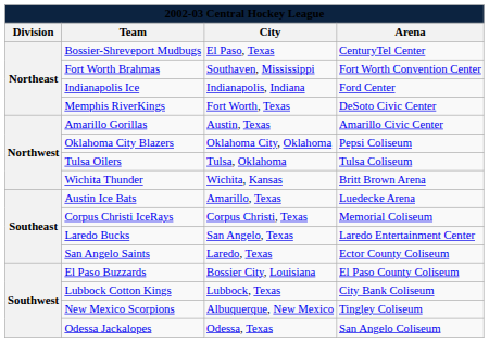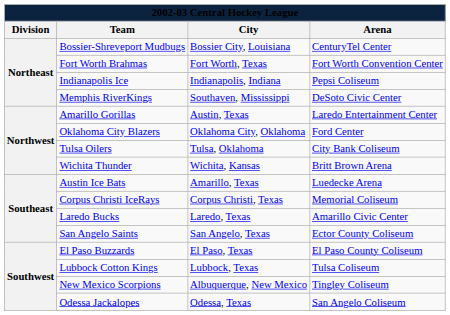Bossier-Shreveport Mudbugs | City: El Paso, Texas -> Bossier City, Louisiana
Fort Worth Brahmas | City: Southaven, Mississippi -> Fort Worth, Texas
Indianapolis Ice | Arena: Ford Center -> Pepsi Coliseum
Memphis RiverKings | City: Fort Worth, Texas -> Southaven, Mississippi
Amarillo Gorillas | Arena: Amarillo Civic Center -> Laredo Entertainment Center
Oklahoma City Blazers | Arena: Pepsi Coliseum -> Ford Center
Tulsa Oilers | Arena: Tulsa Coliseum -> City Bank Coliseum
Laredo Bucks | City: San Angelo, Texas -> Laredo, Texas
Laredo Bucks | Arena: Laredo Entertainment Center -> Amarillo Civic Center
San Angelo Saints | City: Laredo, Texas -> San Angelo, Texas
El Paso Buzzards | City: Bossier City, Louisiana -> El Paso, Texas
Lubbock Cotton Kings | Arena: City Bank Coliseum -> Tulsa Coliseum
